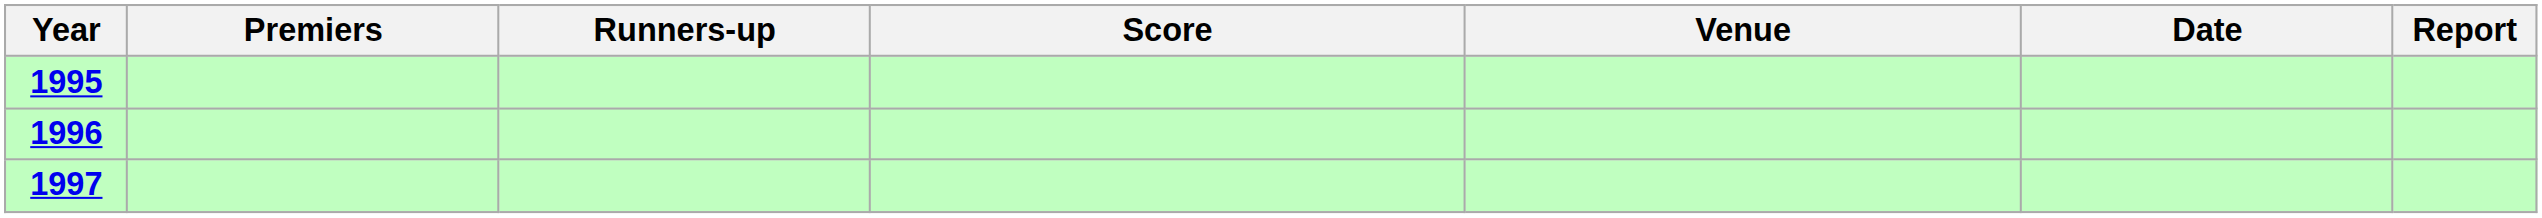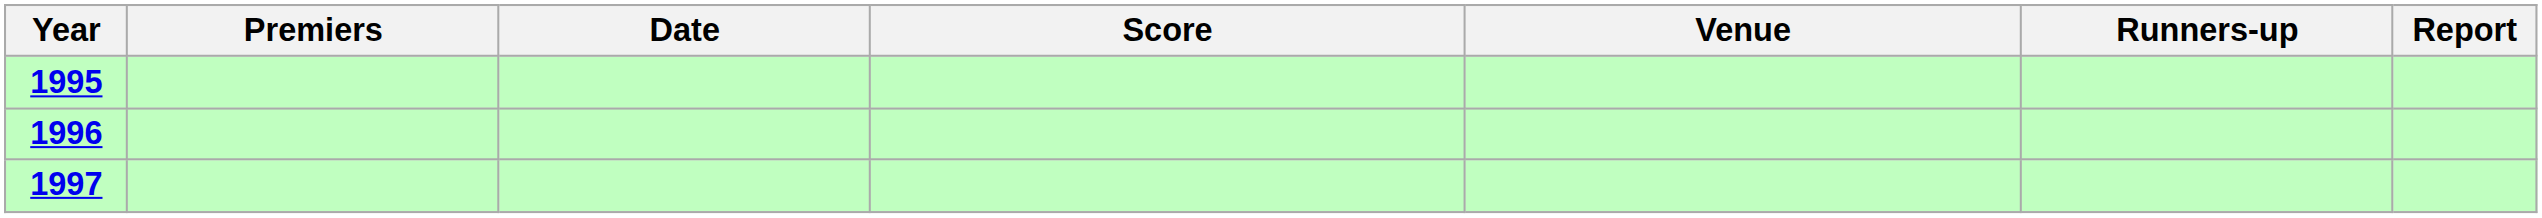columns swapped: Runners-up <-> Date
